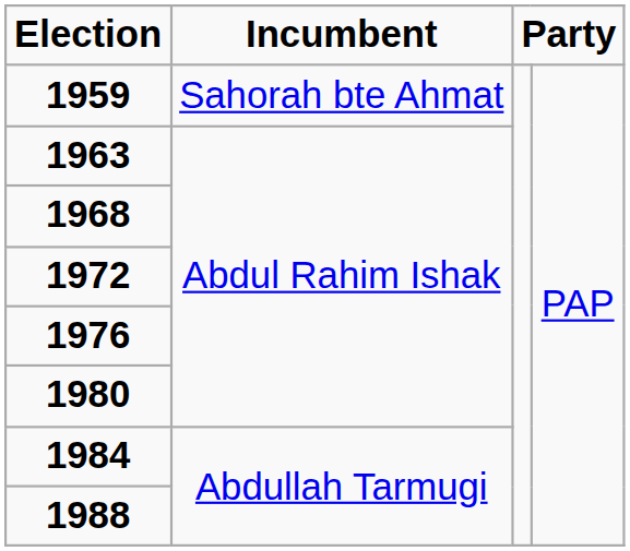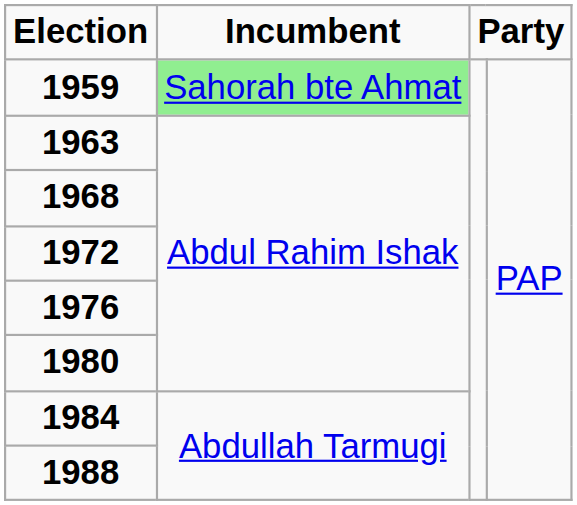1959 | Incumbent: no background -> lightgreen background
